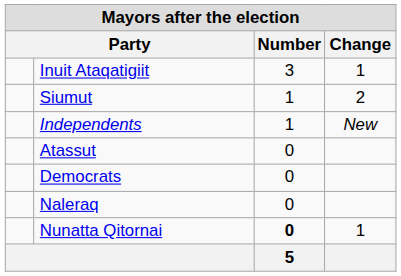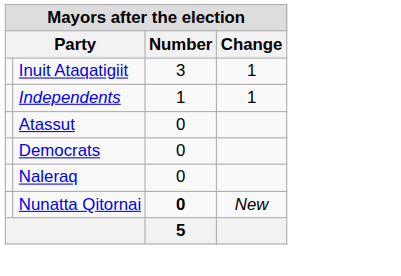- row: Siumut | 1 | 2
Independents | Change: New -> 1
Nunatta Qitornai | Change: 1 -> New
